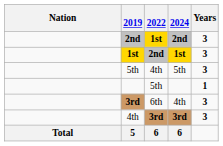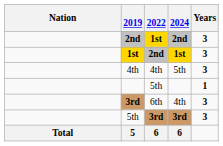row 4 | 2019: 5th -> 4th
row 7 | 2019: 4th -> 5th
